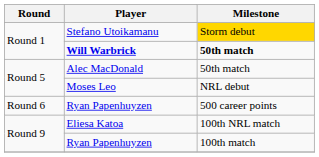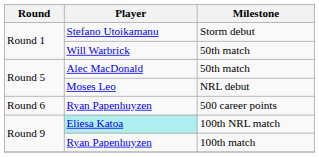Stefano Utoikamanu | Milestone: gold background -> no background
Will Warbrick | Player: bold -> normal
Will Warbrick | Milestone: bold -> normal
Eliesa Katoa | Player: no background -> paleturquoise background
